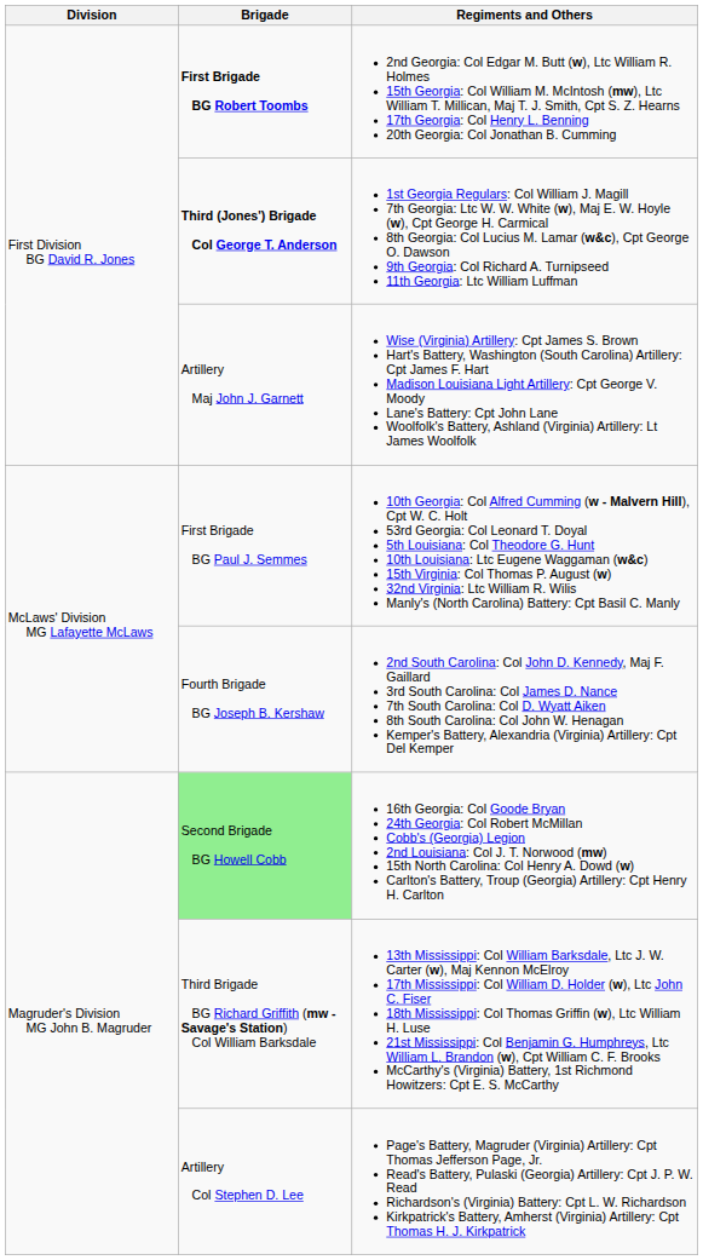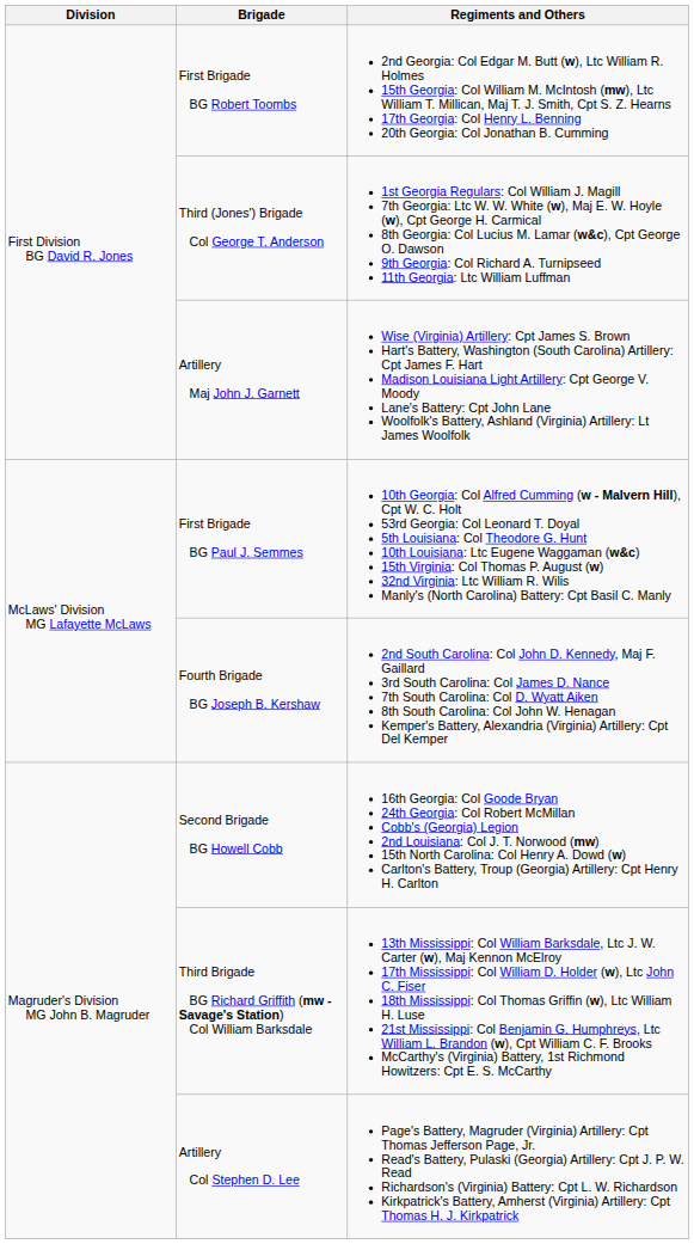First Brigade BG Robert Toombs | Brigade: bold -> normal
Third (Jones') Brigade Col George T. Anderson | Brigade: bold -> normal
Second Brigade BG Howell Cobb | Brigade: lightgreen background -> no background
